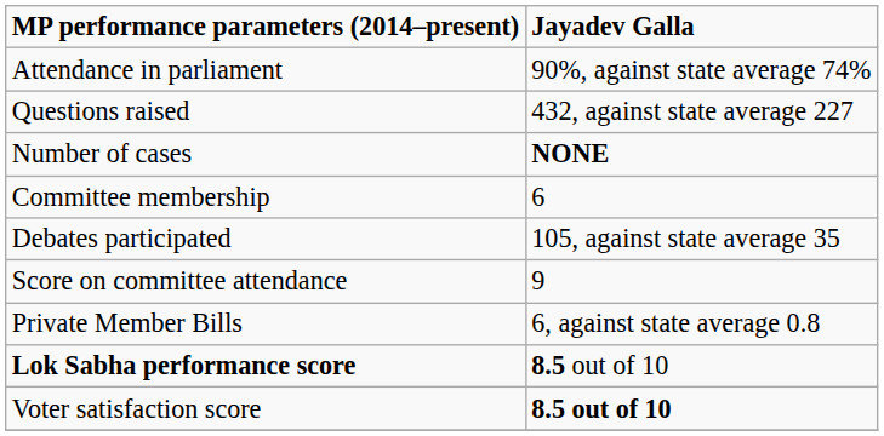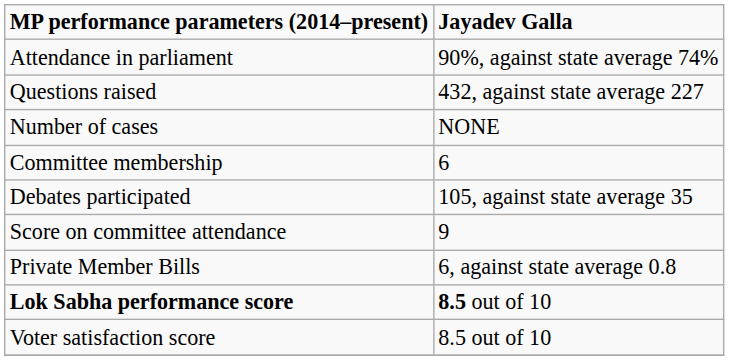Number of cases | Jayadev Galla: bold -> normal
Voter satisfaction score | Jayadev Galla: bold -> normal
